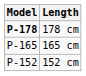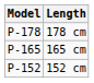178 cm | Model: bold -> normal
